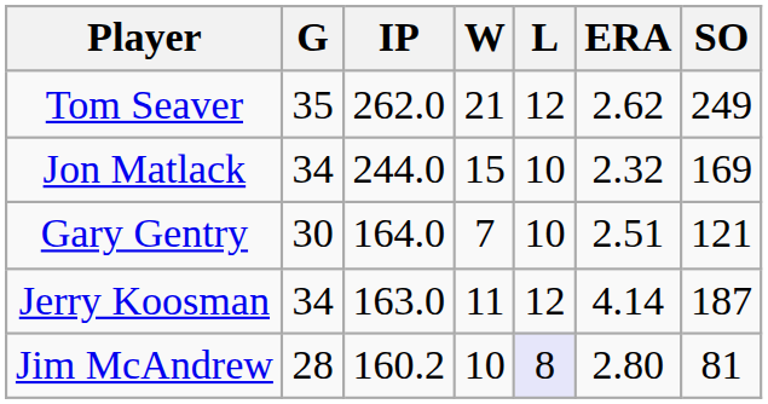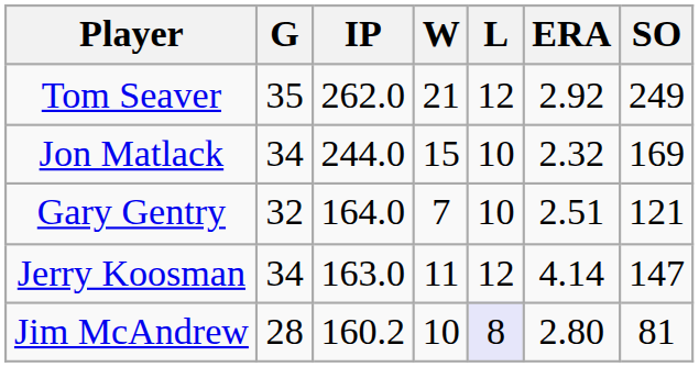Tom Seaver | ERA: 2.62 -> 2.92
Gary Gentry | G: 30 -> 32
Jerry Koosman | SO: 187 -> 147
